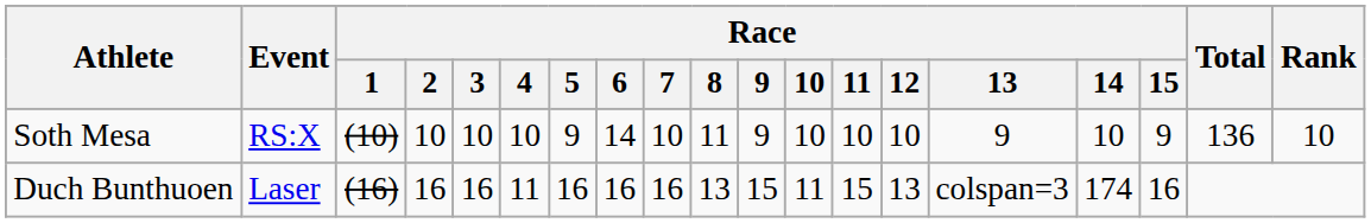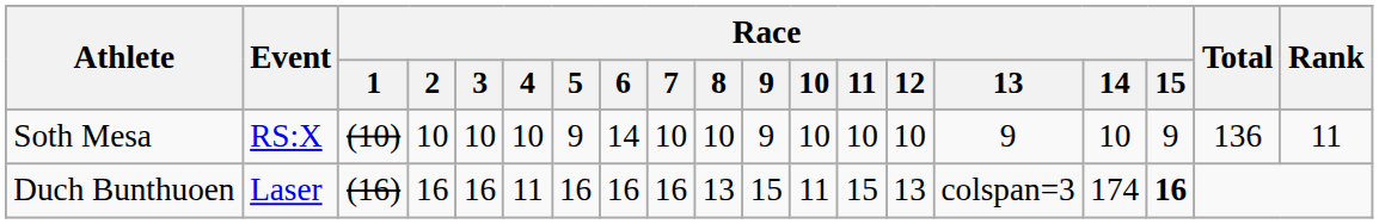Soth Mesa | Race / 8: 11 -> 10
Soth Mesa | Rank: 10 -> 11
Duch Bunthuoen | Race / 15: normal -> bold
